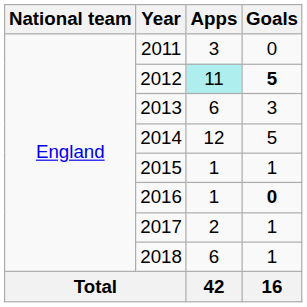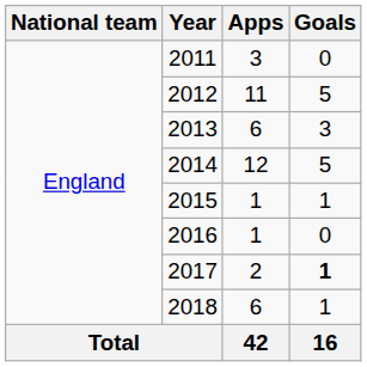2012 | Apps: paleturquoise background -> no background
2012 | Goals: bold -> normal
2016 | Goals: bold -> normal
2017 | Goals: normal -> bold
